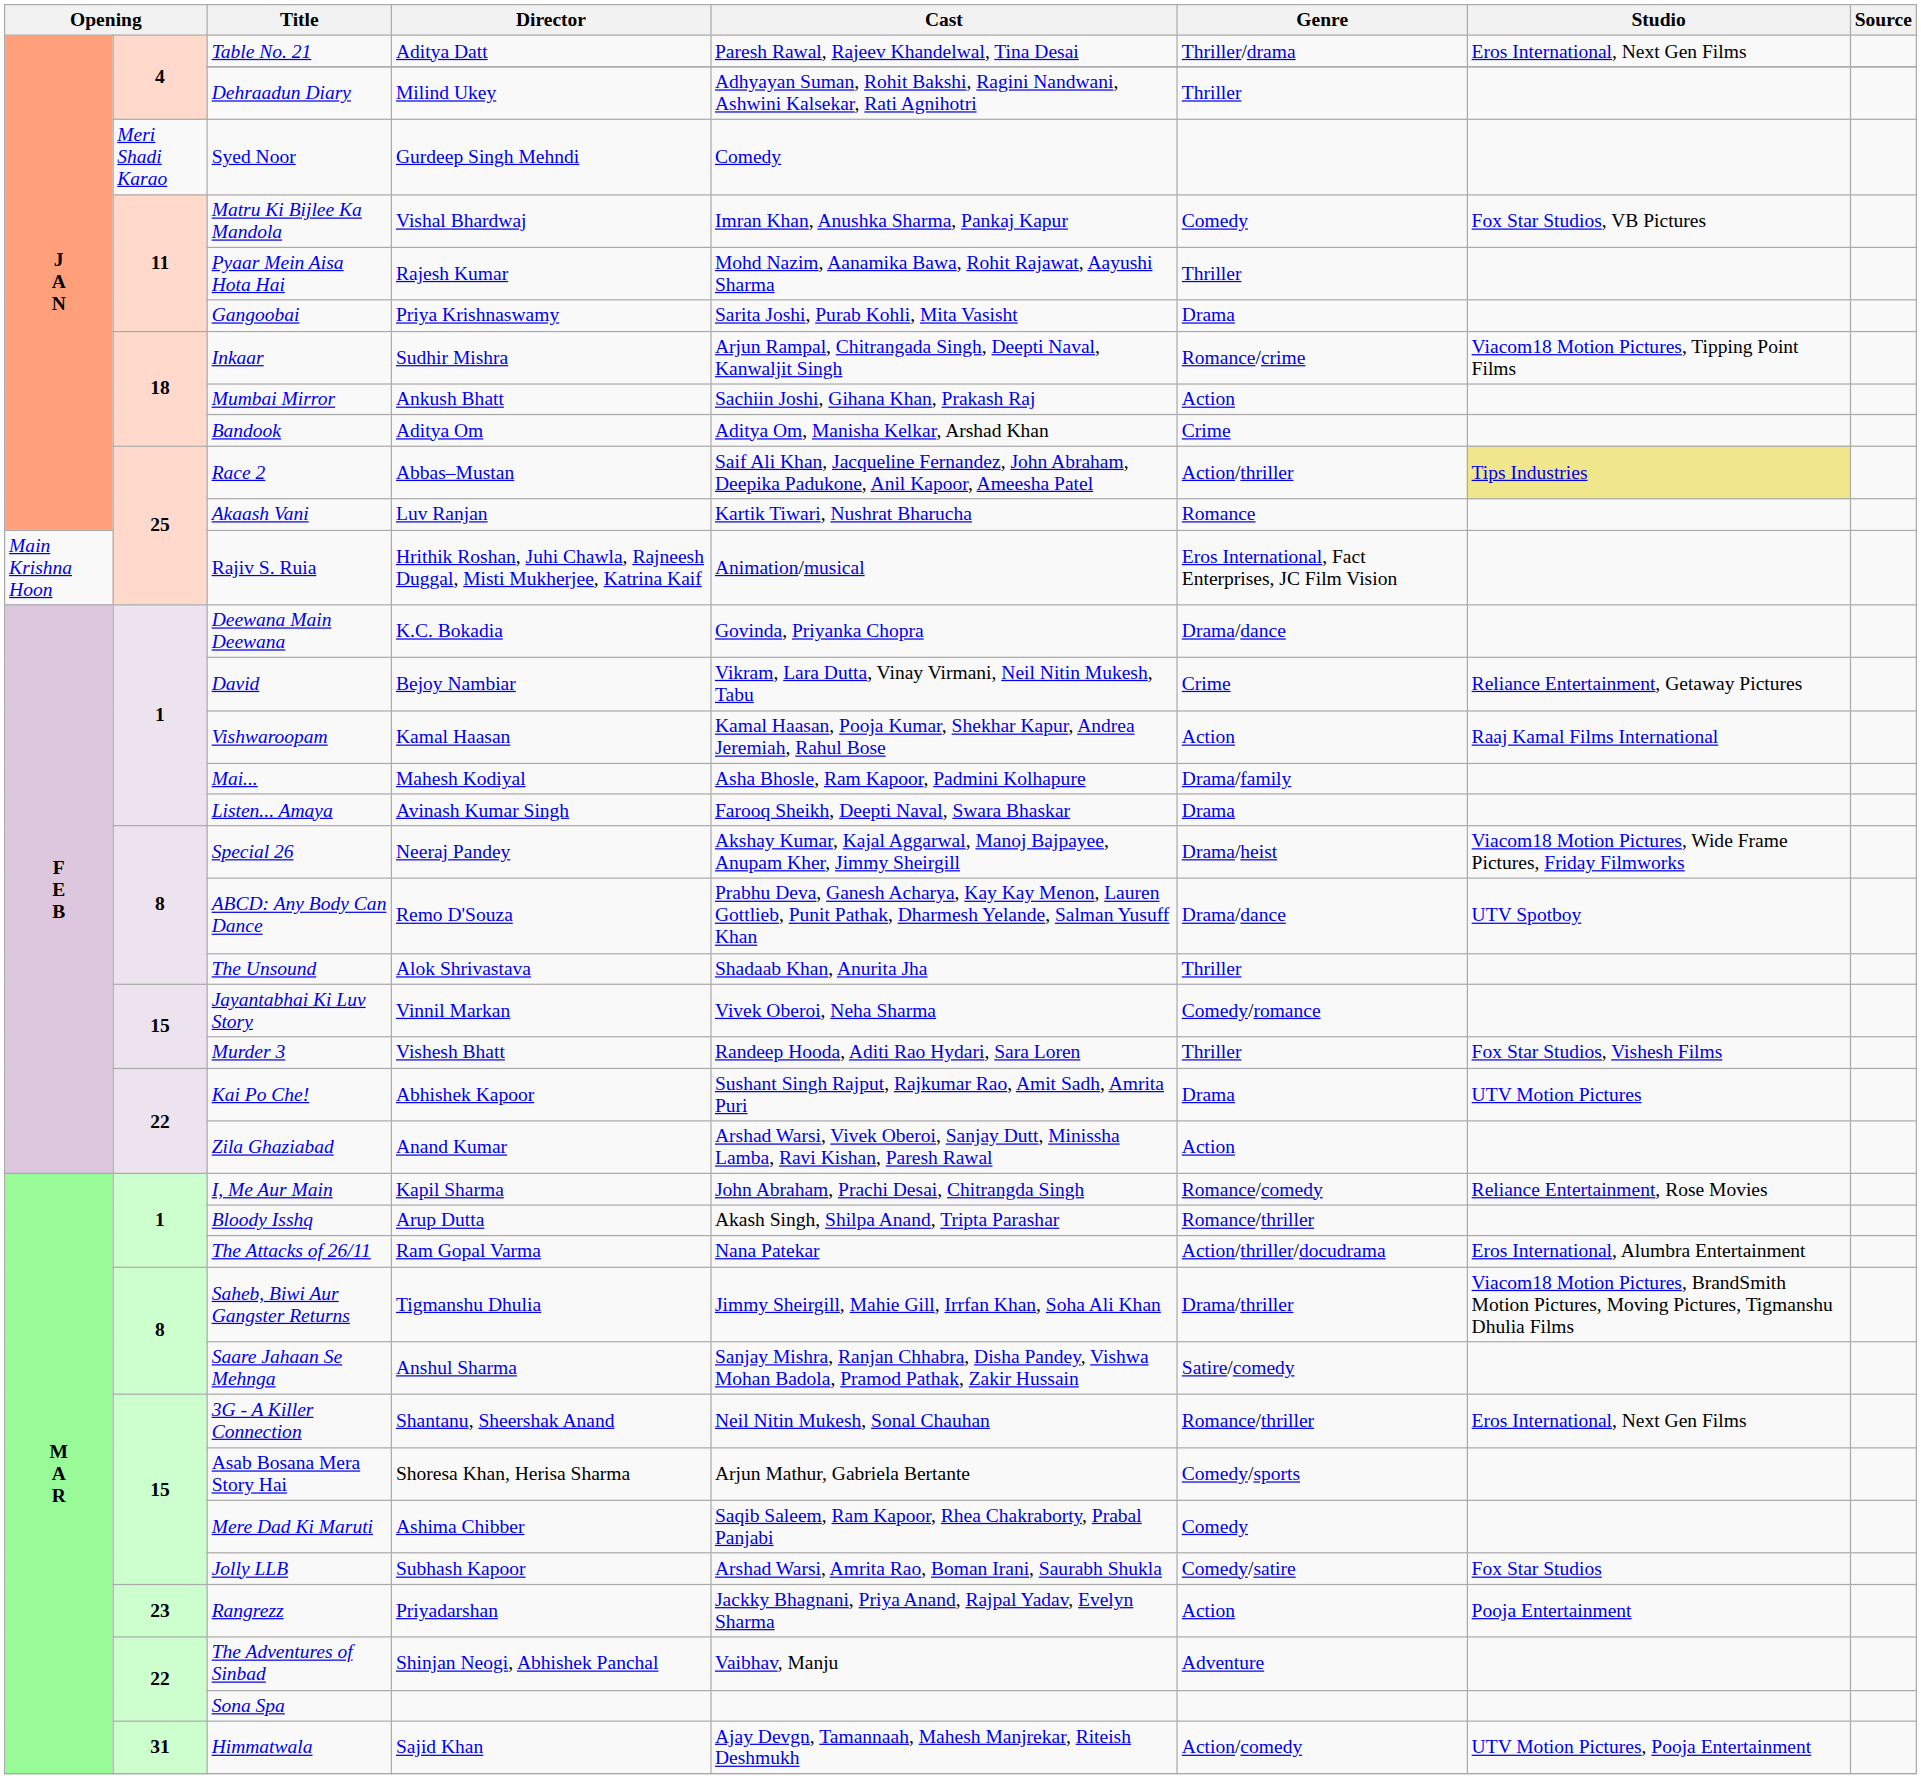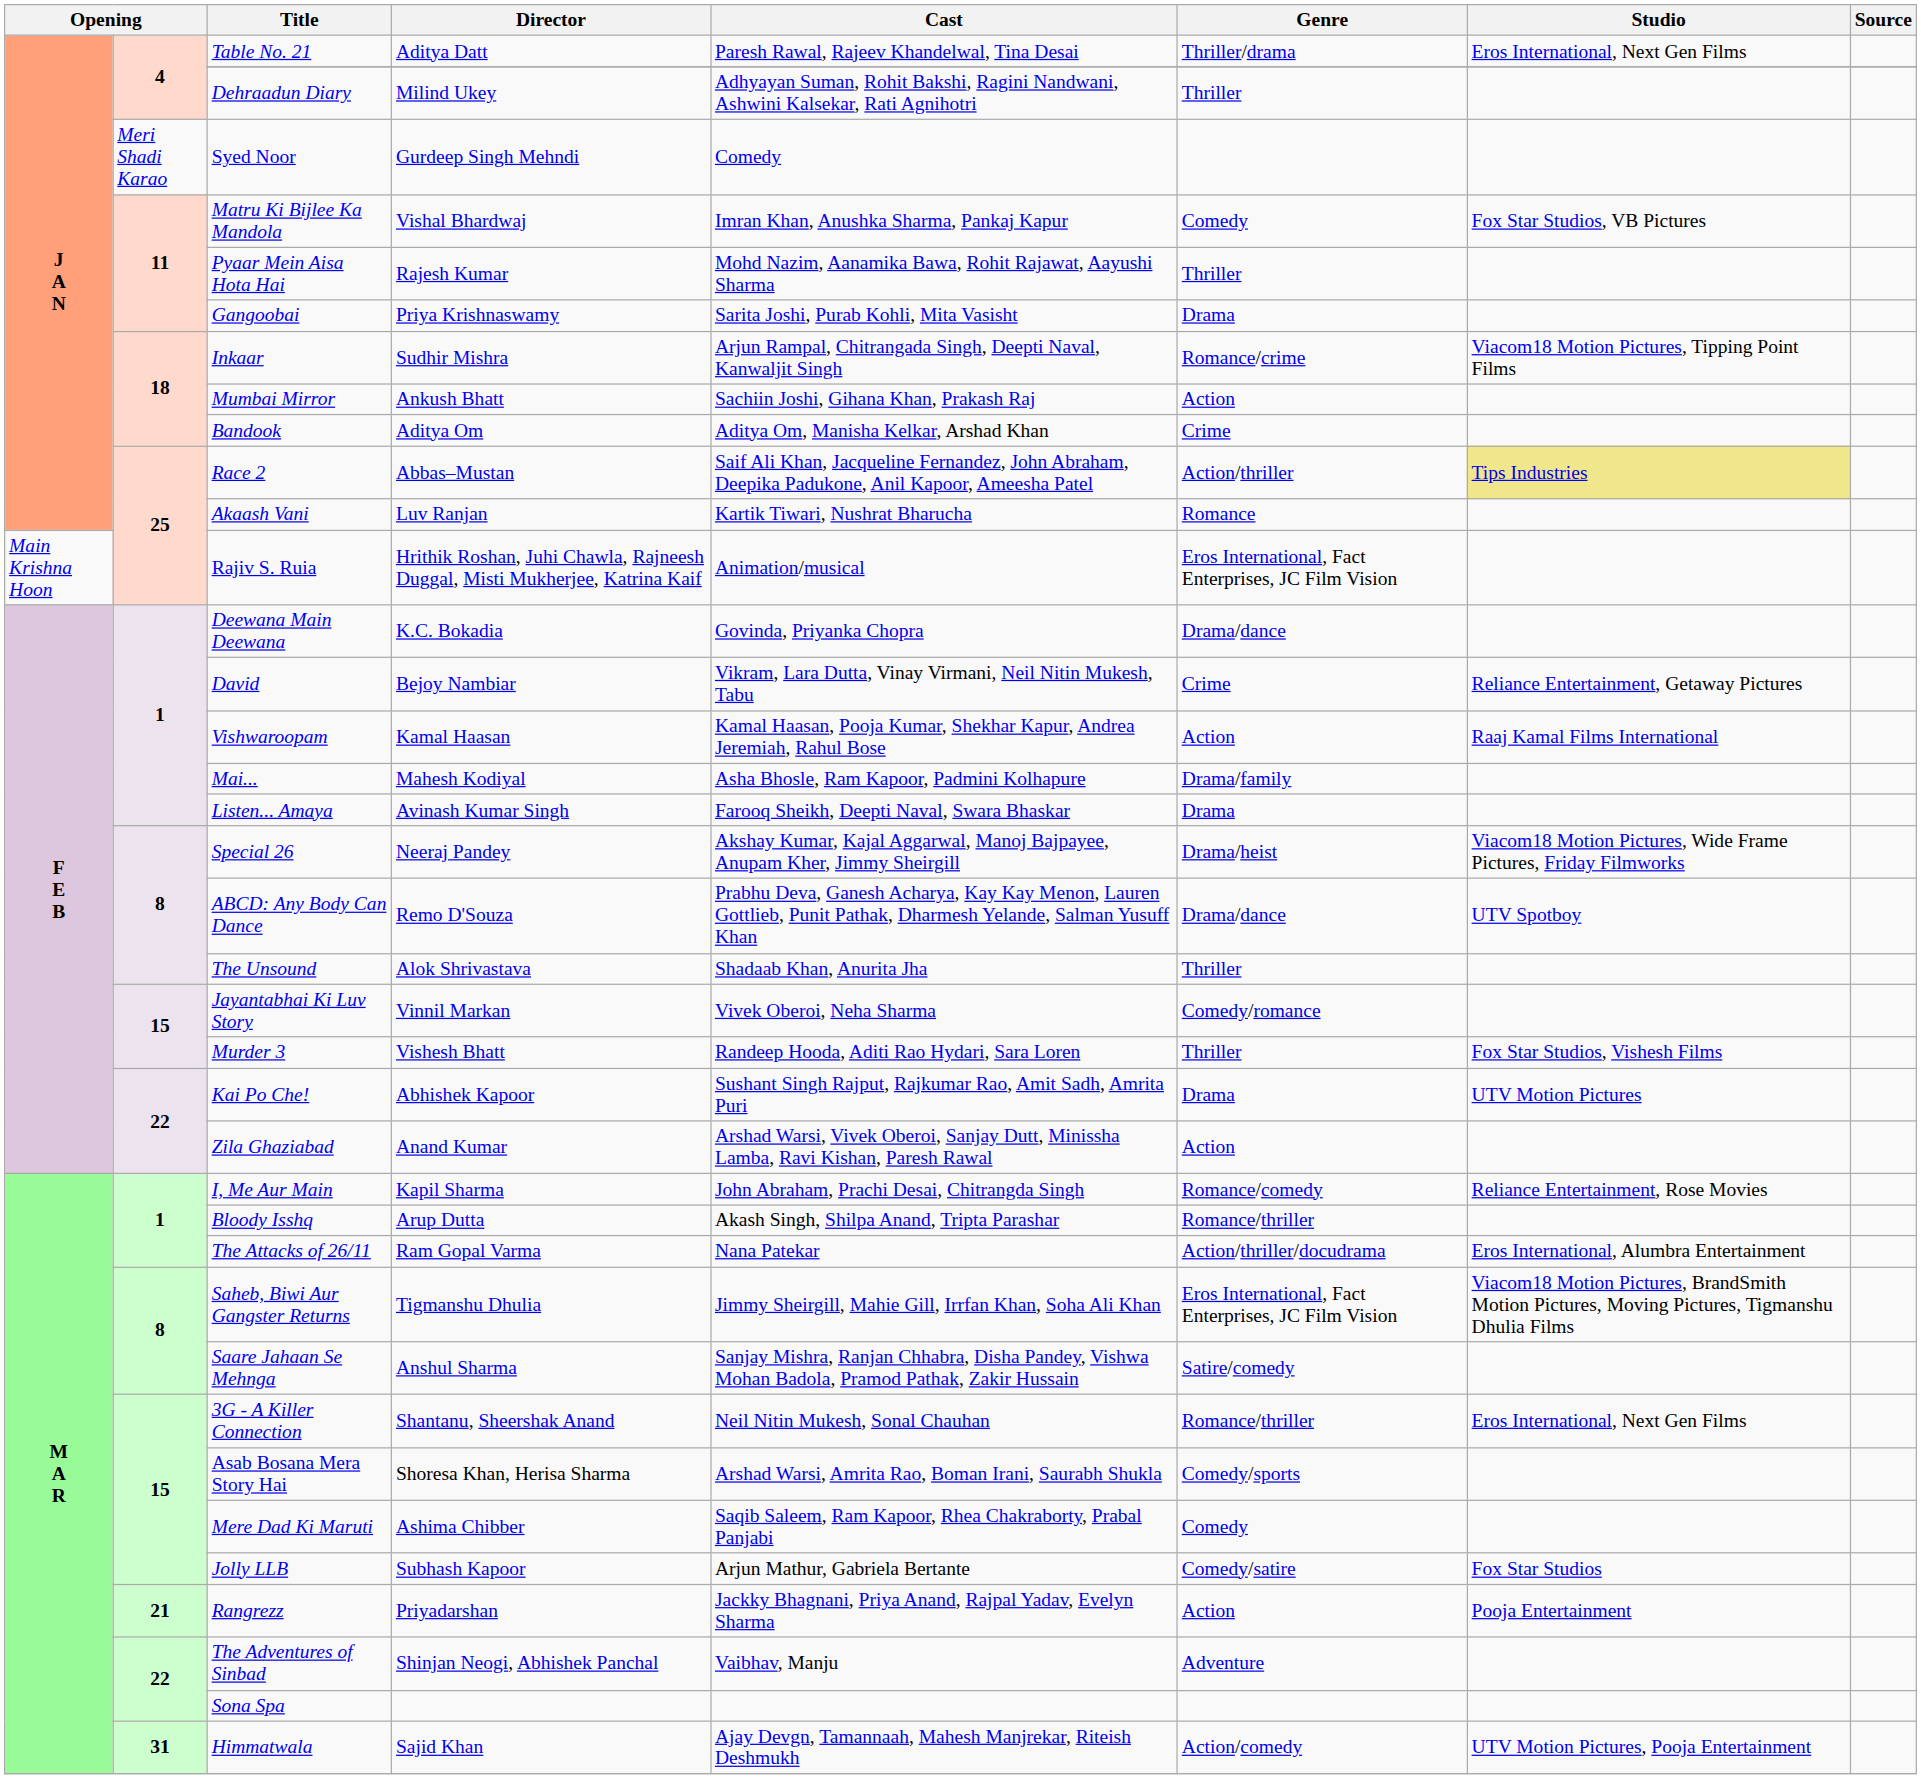Saheb, Biwi Aur Gangster Returns | Genre: Drama/thriller -> Eros International, Fact Enterprises, JC Film Vision
Asab Bosana Mera Story Hai | Cast: Arjun Mathur, Gabriela Bertante -> Arshad Warsi, Amrita Rao, Boman Irani, Saurabh Shukla
Jolly LLB | Cast: Arshad Warsi, Amrita Rao, Boman Irani, Saurabh Shukla -> Arjun Mathur, Gabriela Bertante
Rangrezz | column 2: 23 -> 21
